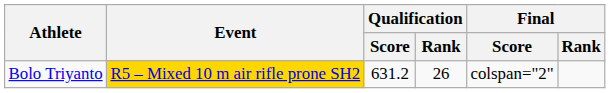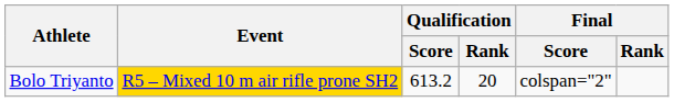Bolo Triyanto | Qualification / Score: 631.2 -> 613.2
Bolo Triyanto | Qualification / Rank: 26 -> 20
